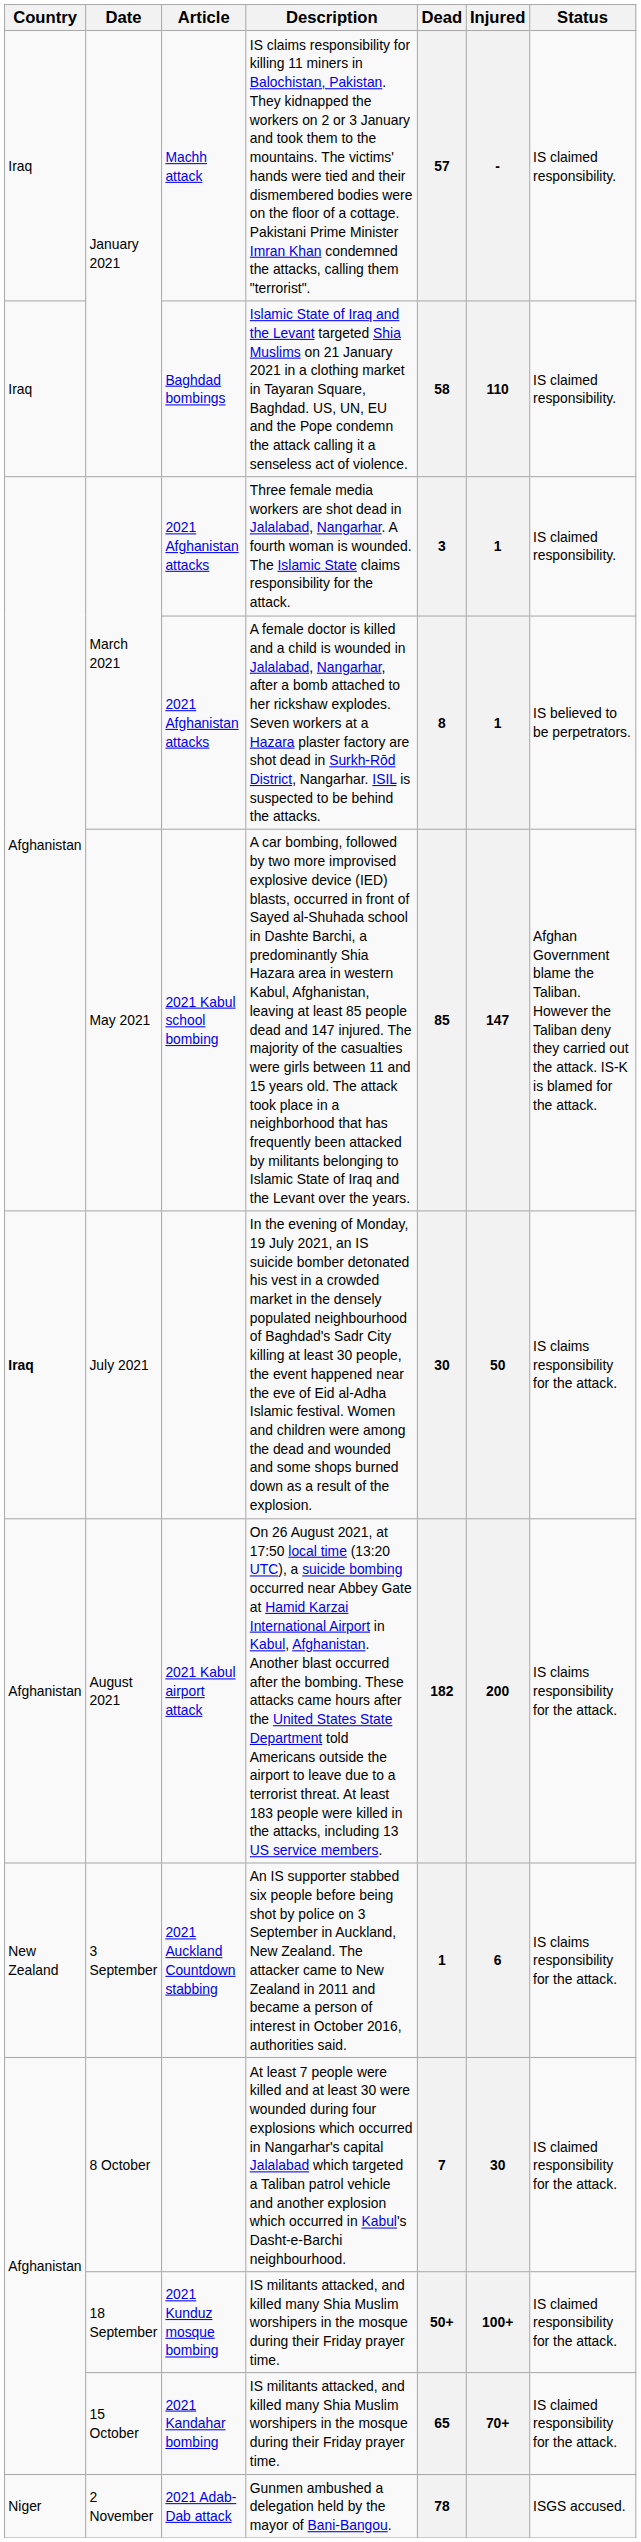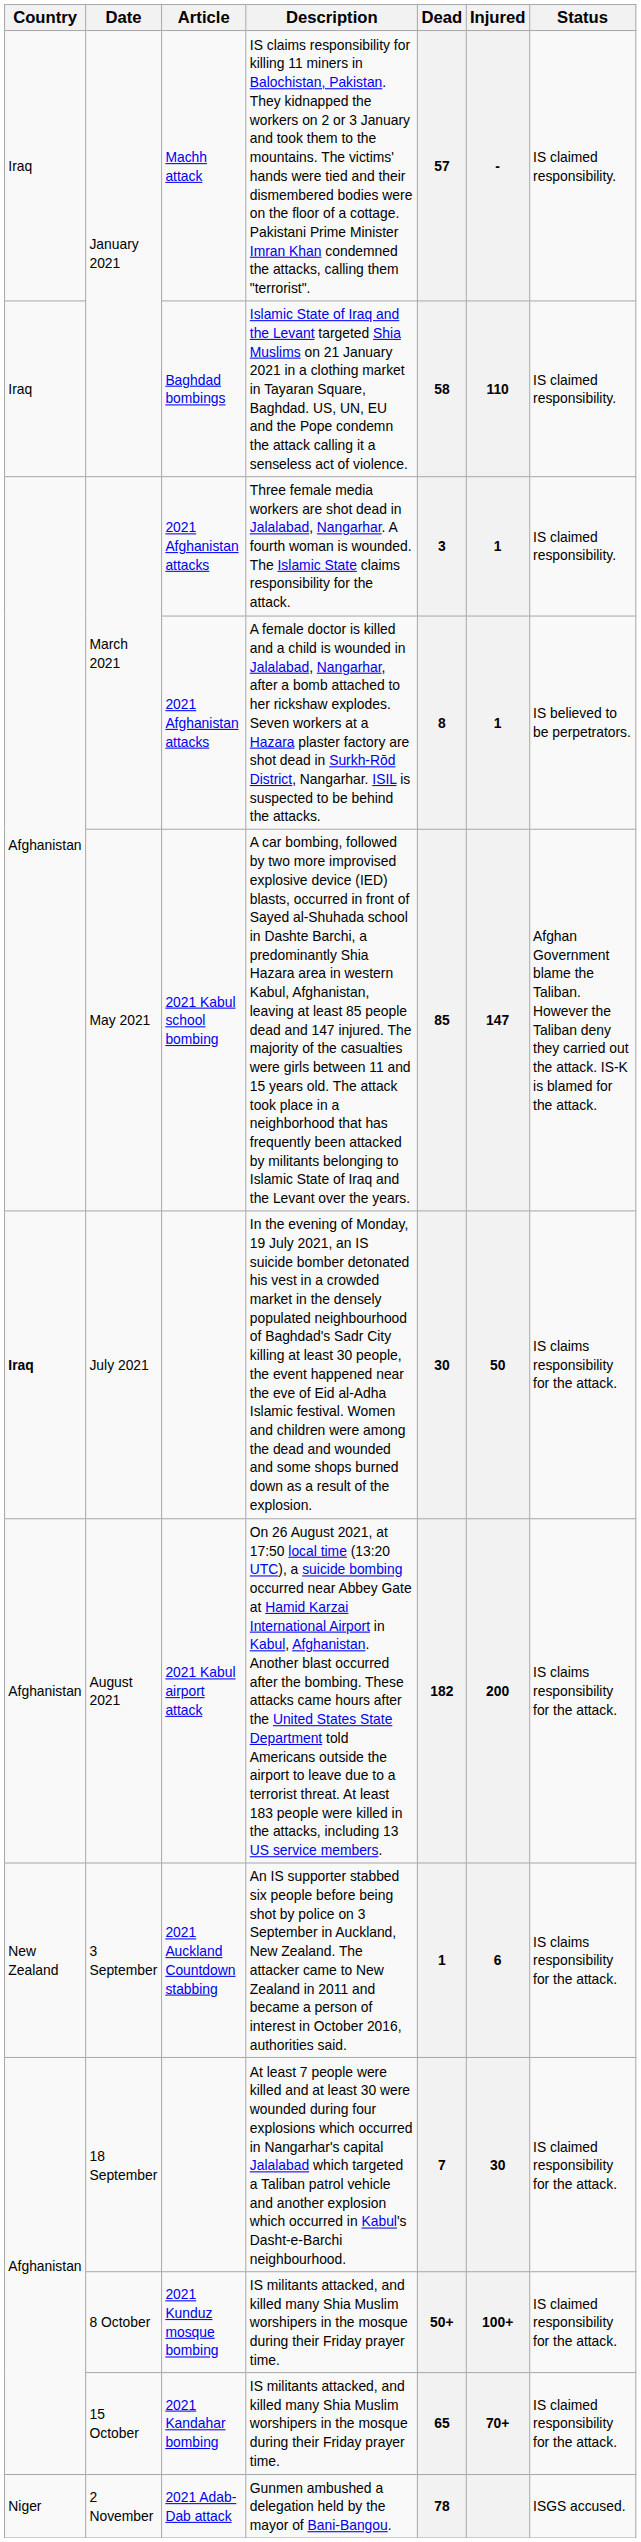row 10 | Date: 8 October -> 18 September
row 11 | Date: 18 September -> 8 October
